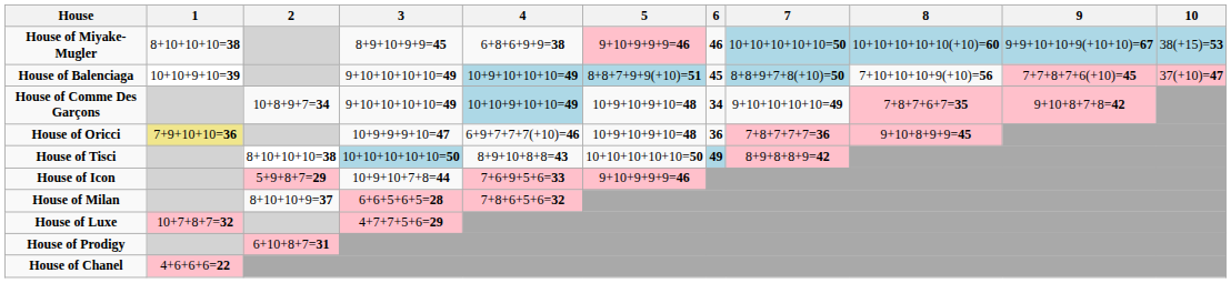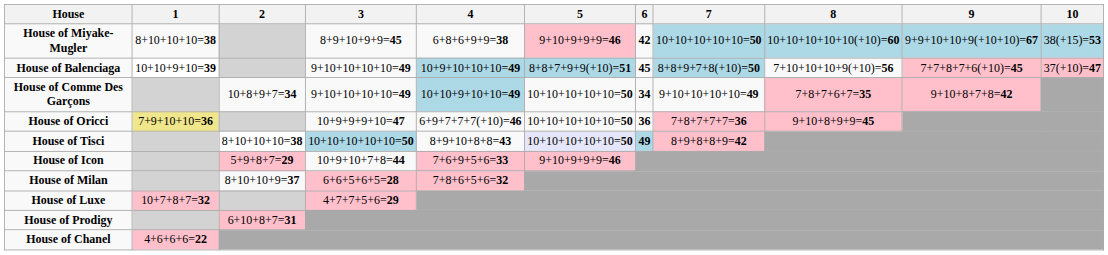House of Miyake-Mugler | 6: 46 -> 42
House of Comme Des Garçons | 5: 10+9+10+9+10=48 -> 10+10+10+10+10=50
House of Oricci | 5: 10+9+10+9+10=48 -> 10+10+10+10+10=50
House of Tisci | 5: no background -> lavender background
